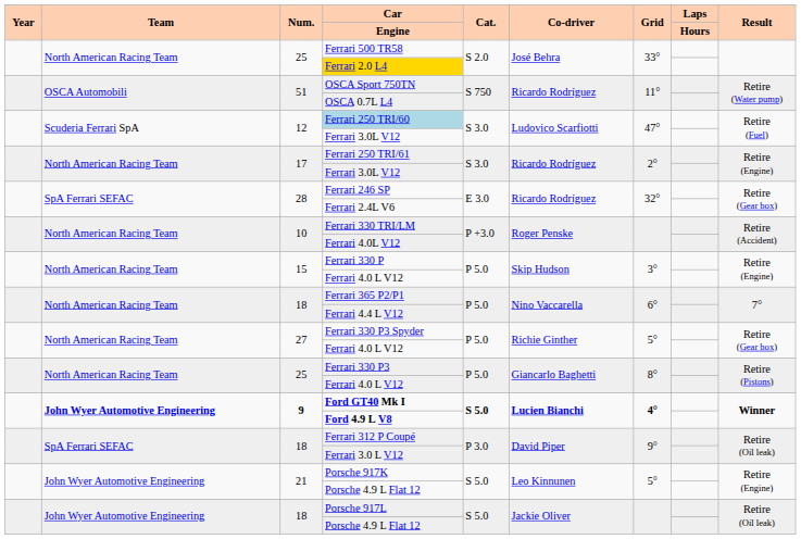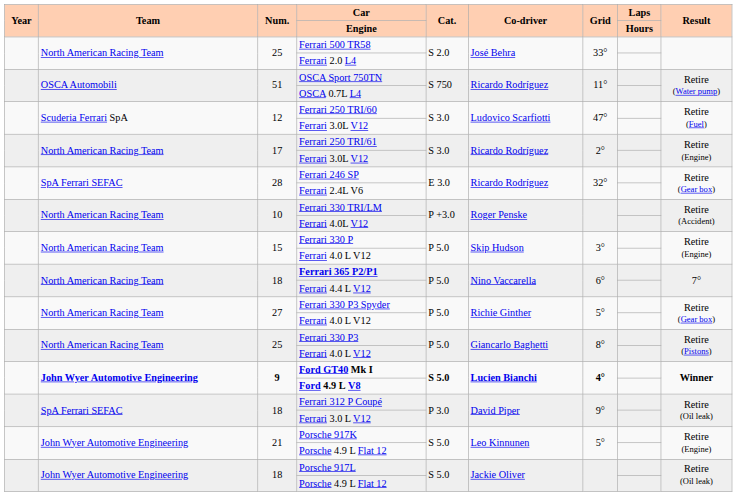Ferrari 2.0 L4 | Car / Engine: gold background -> no background
Ferrari 250 TRI/60 | Car / Engine: lightblue background -> no background
Ferrari 365 P2/P1 | Car / Engine: normal -> bold
